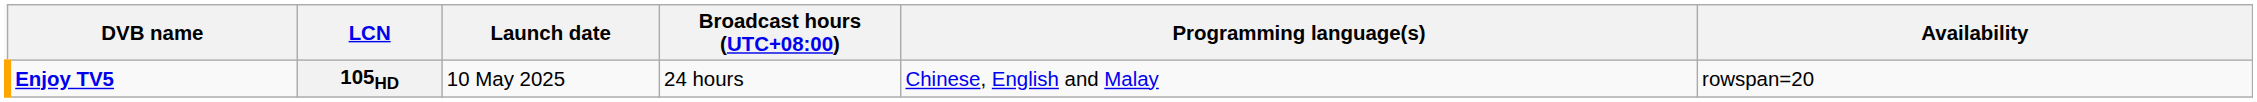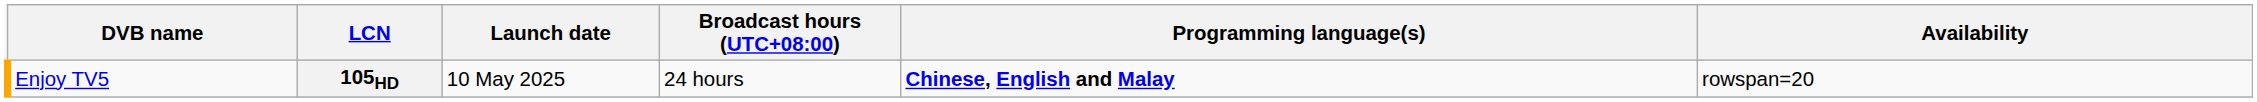105HD | DVB name: bold -> normal
105HD | Programming language(s): normal -> bold
